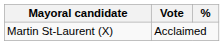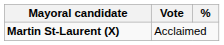Martin St-Laurent (X) | Mayoral candidate: normal -> bold
